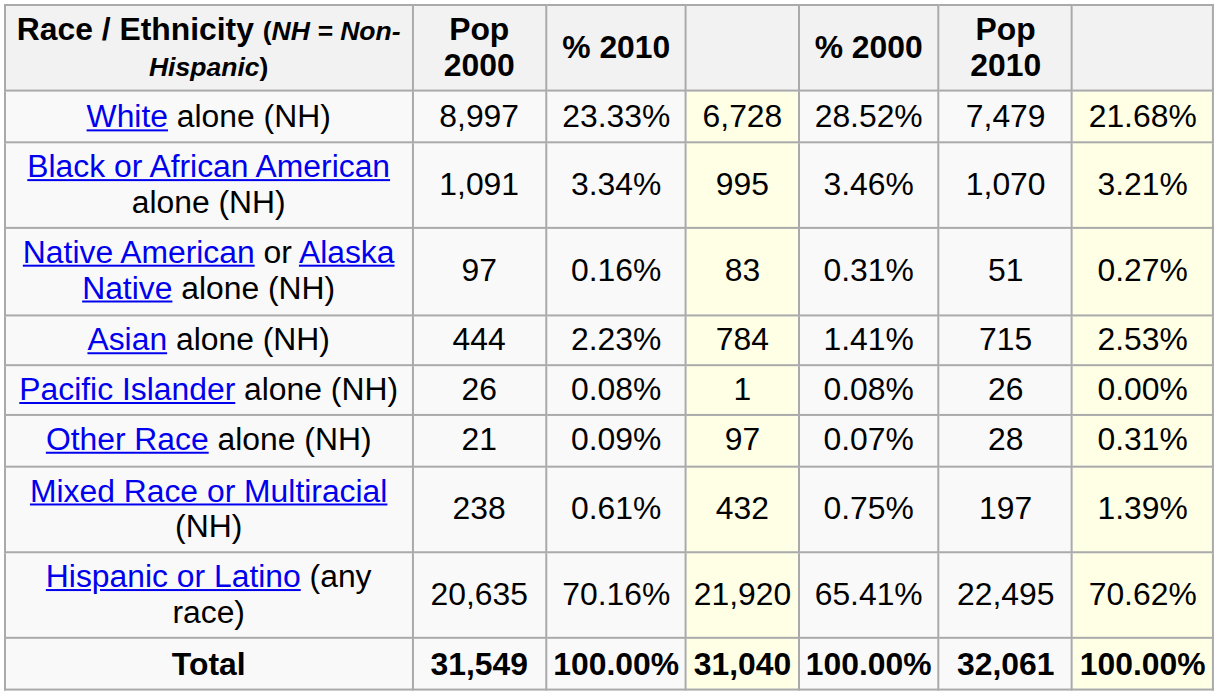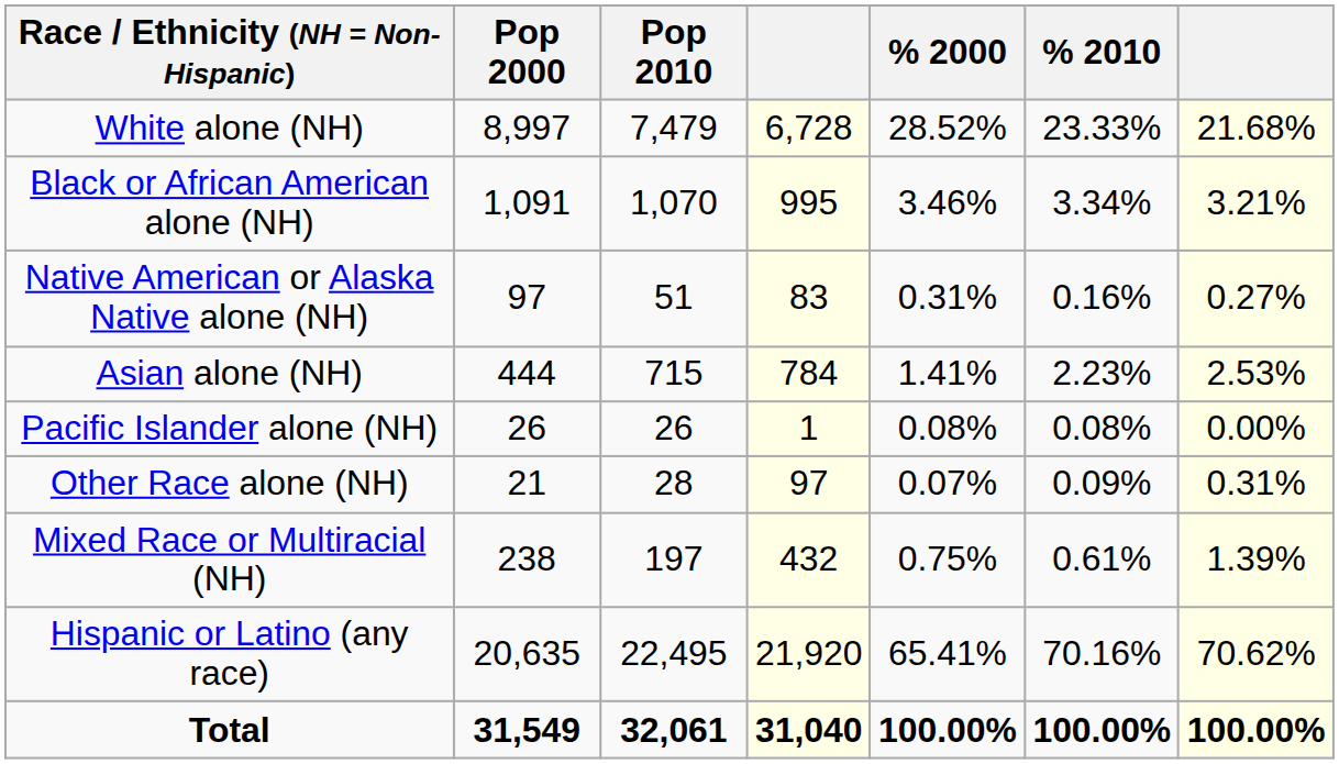columns swapped: Pop 2010 <-> % 2010
